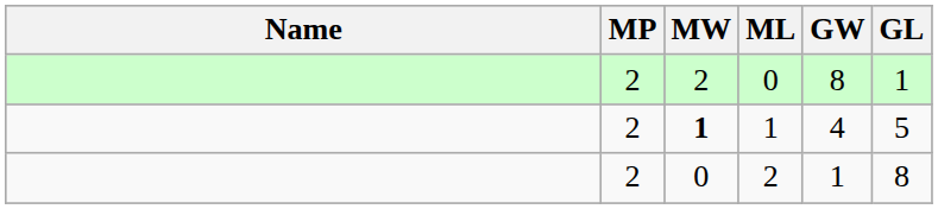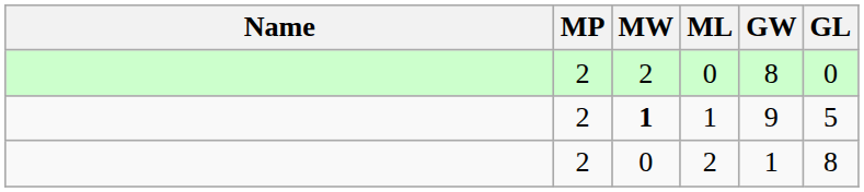row 2 | GL: 1 -> 0
row 3 | GW: 4 -> 9
